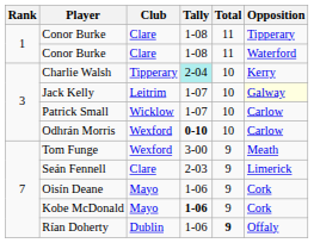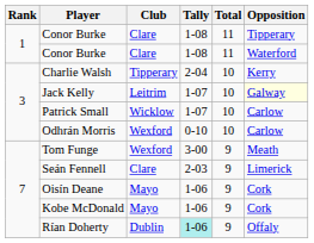Charlie Walsh | Tally: paleturquoise background -> no background
Odhrán Morris | Tally: bold -> normal
Kobe McDonald | Tally: bold -> normal
Rían Doherty | Tally: no background -> paleturquoise background
Rían Doherty | Total: bold -> normal
